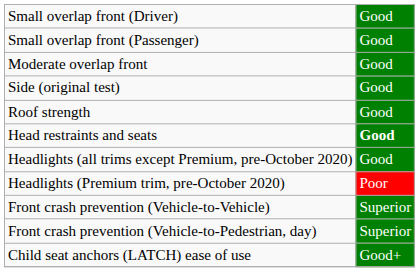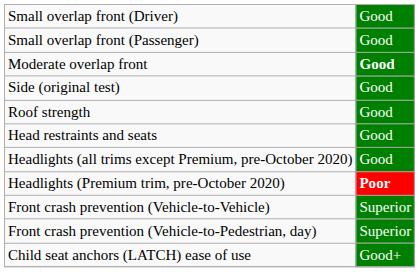Moderate overlap front | column 2: normal -> bold
Head restraints and seats | column 2: bold -> normal
Headlights (Premium trim, pre-October 2020) | column 2: normal -> bold
